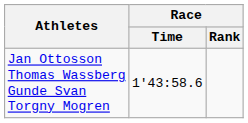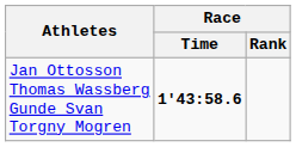Jan Ottosson Thomas Wassberg Gunde Svan Torgny Mogren | Race / Time: normal -> bold
